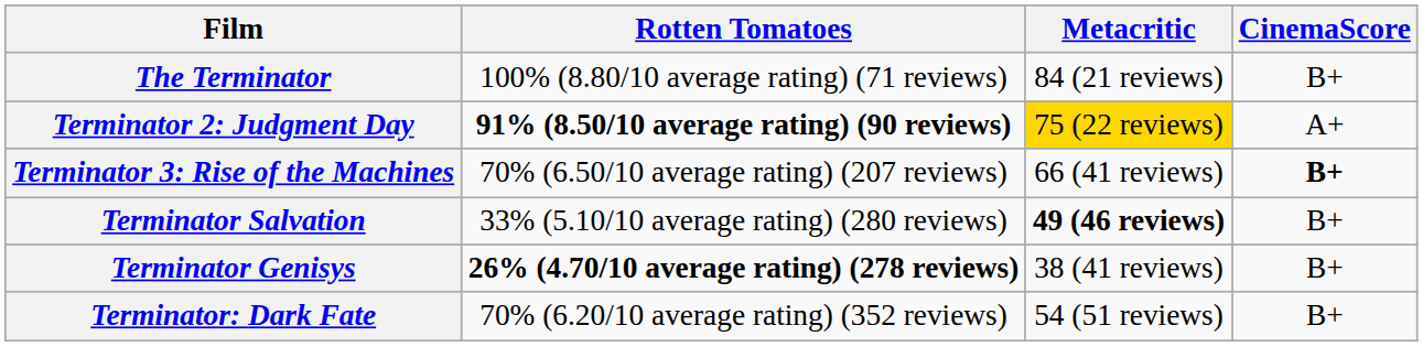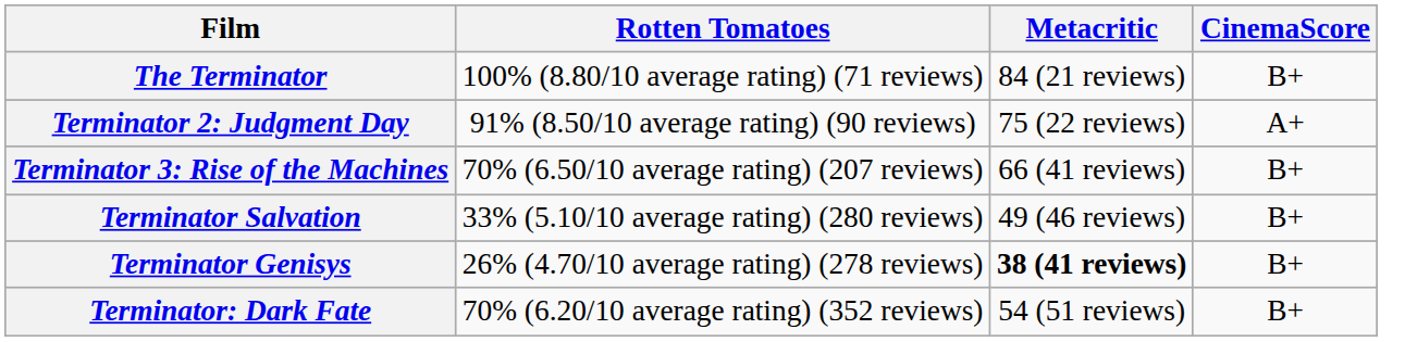row 3 | Rotten Tomatoes: bold -> normal
row 3 | Metacritic: gold background -> no background
row 4 | CinemaScore: bold -> normal
row 5 | Metacritic: bold -> normal
row 6 | Rotten Tomatoes: bold -> normal
row 6 | Metacritic: normal -> bold
